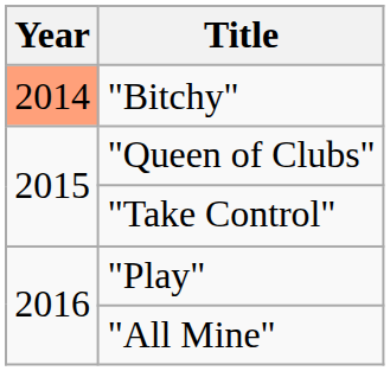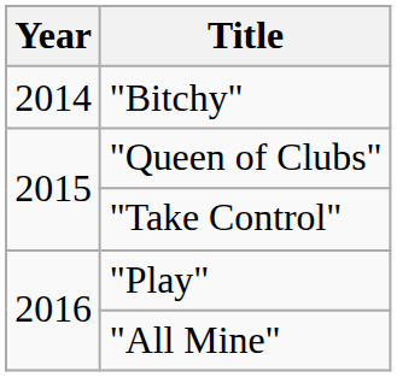"Bitchy" | Year: lightsalmon background -> no background
